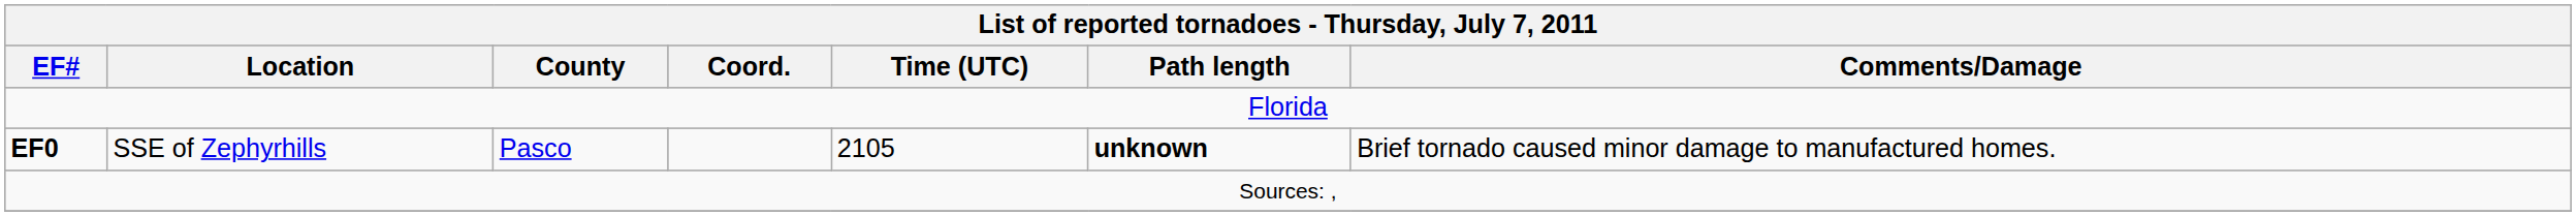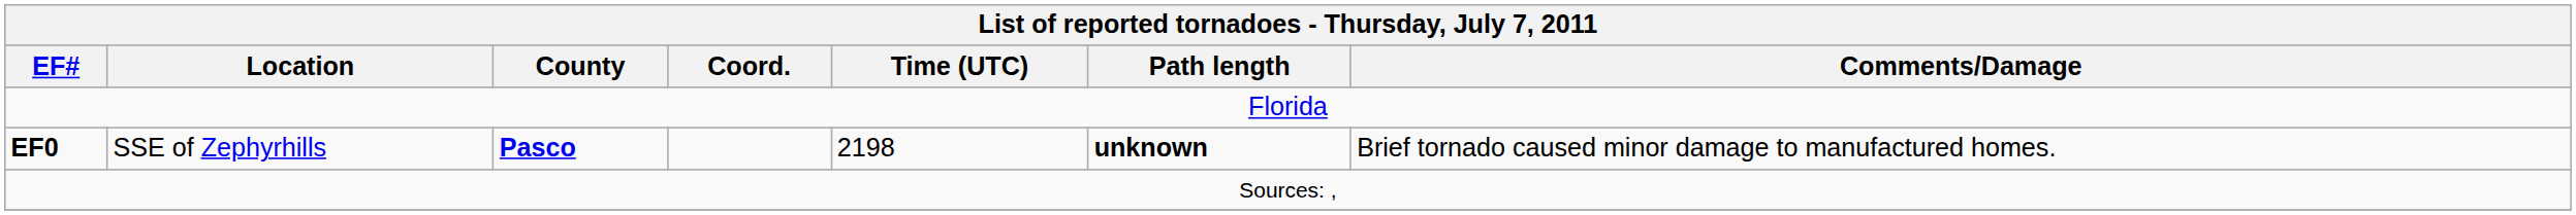EF0 | County: normal -> bold
EF0 | Time (UTC): 2105 -> 2198
